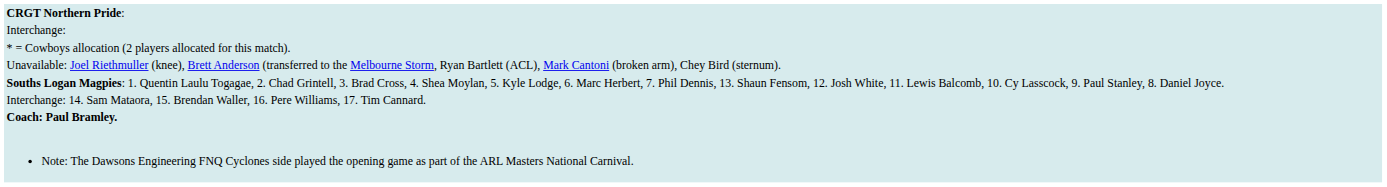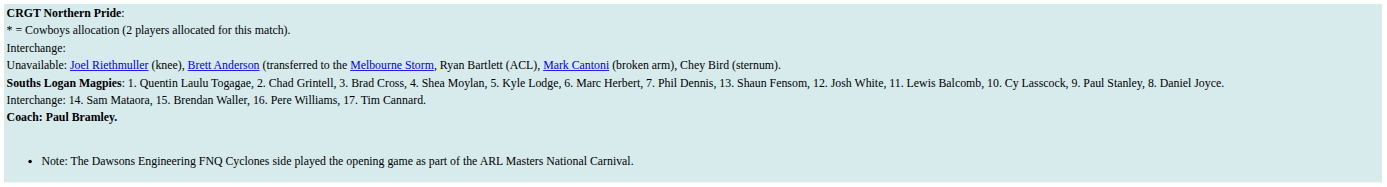row 2 | column 1: Interchange: -> * = Cowboys allocation (2 players allocated for this match).
row 3 | column 1: * = Cowboys allocation (2 players allocated for this match). -> Interchange:
